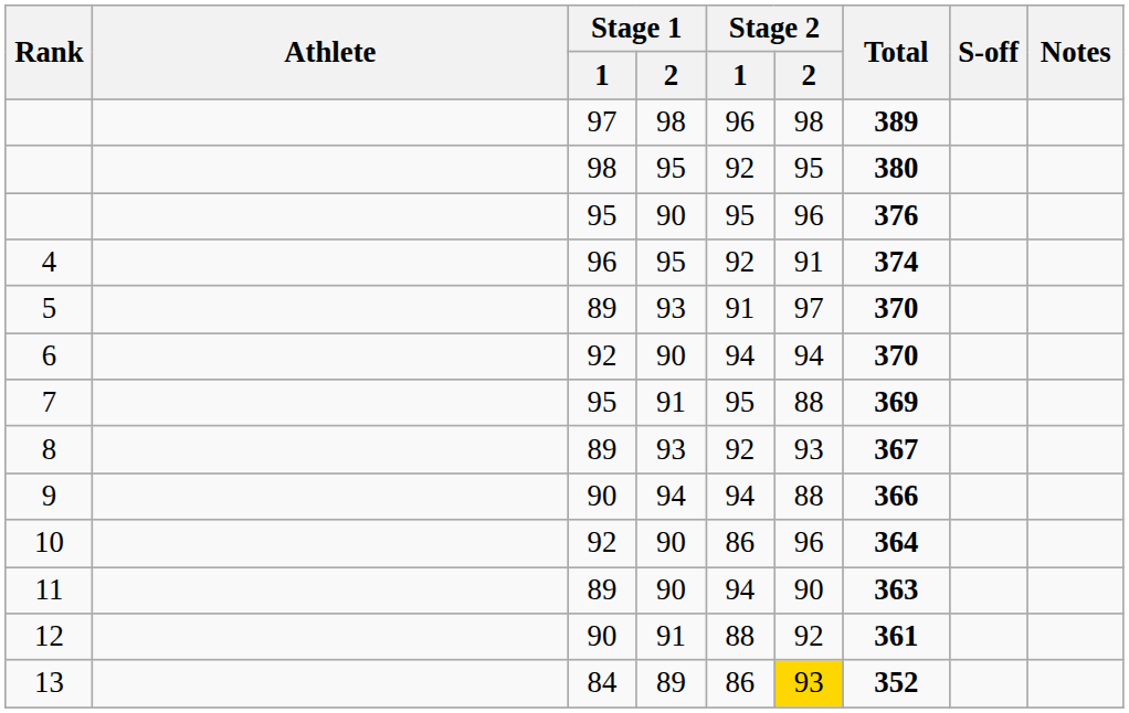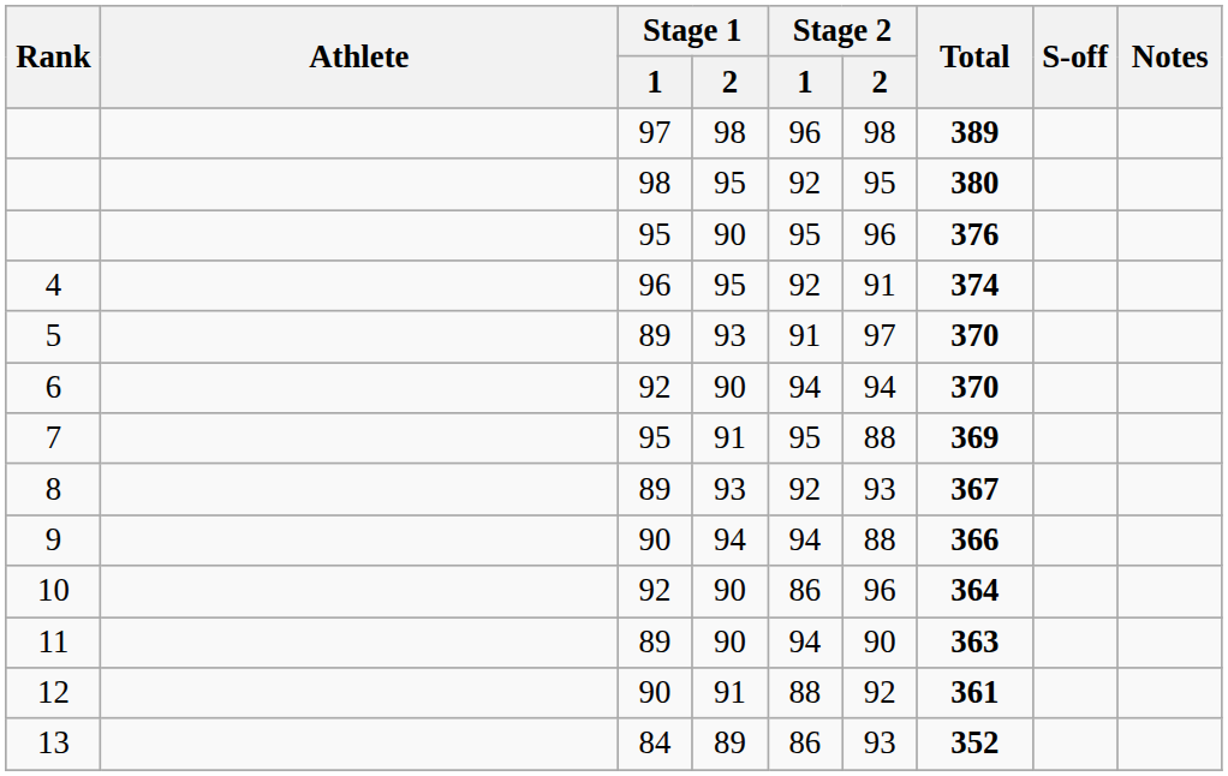13 | Stage 2 / 2: gold background -> no background
